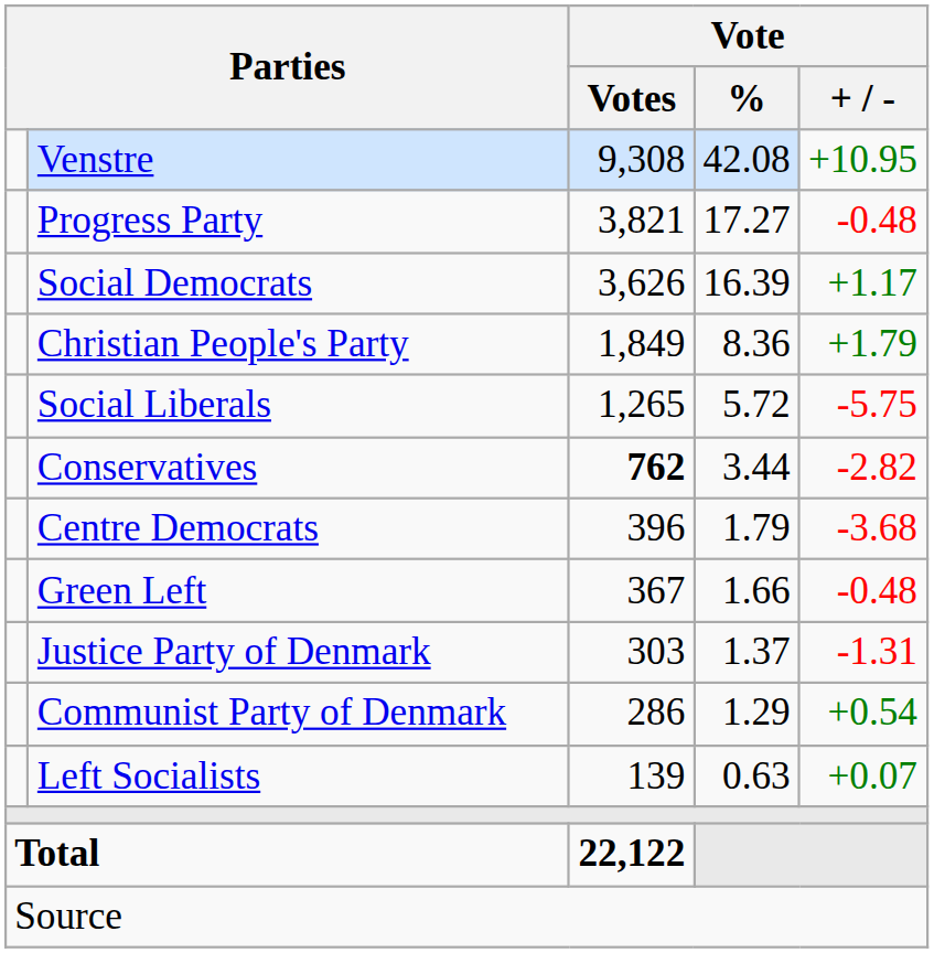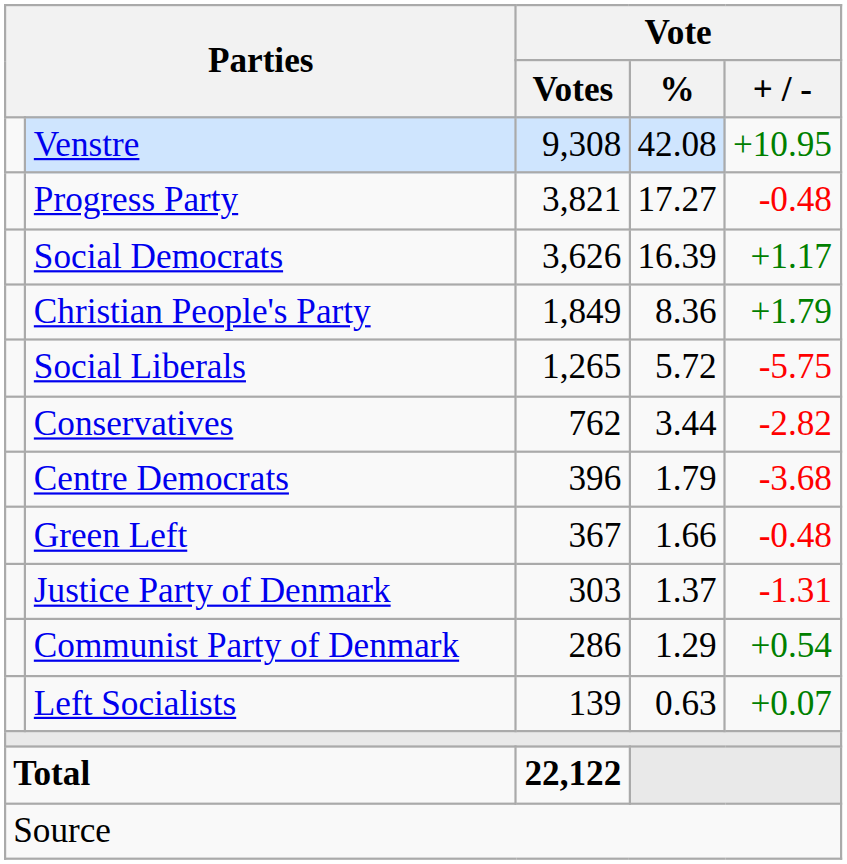Conservatives | Vote / Votes: bold -> normal
